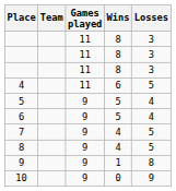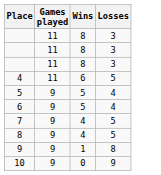- column: Team
